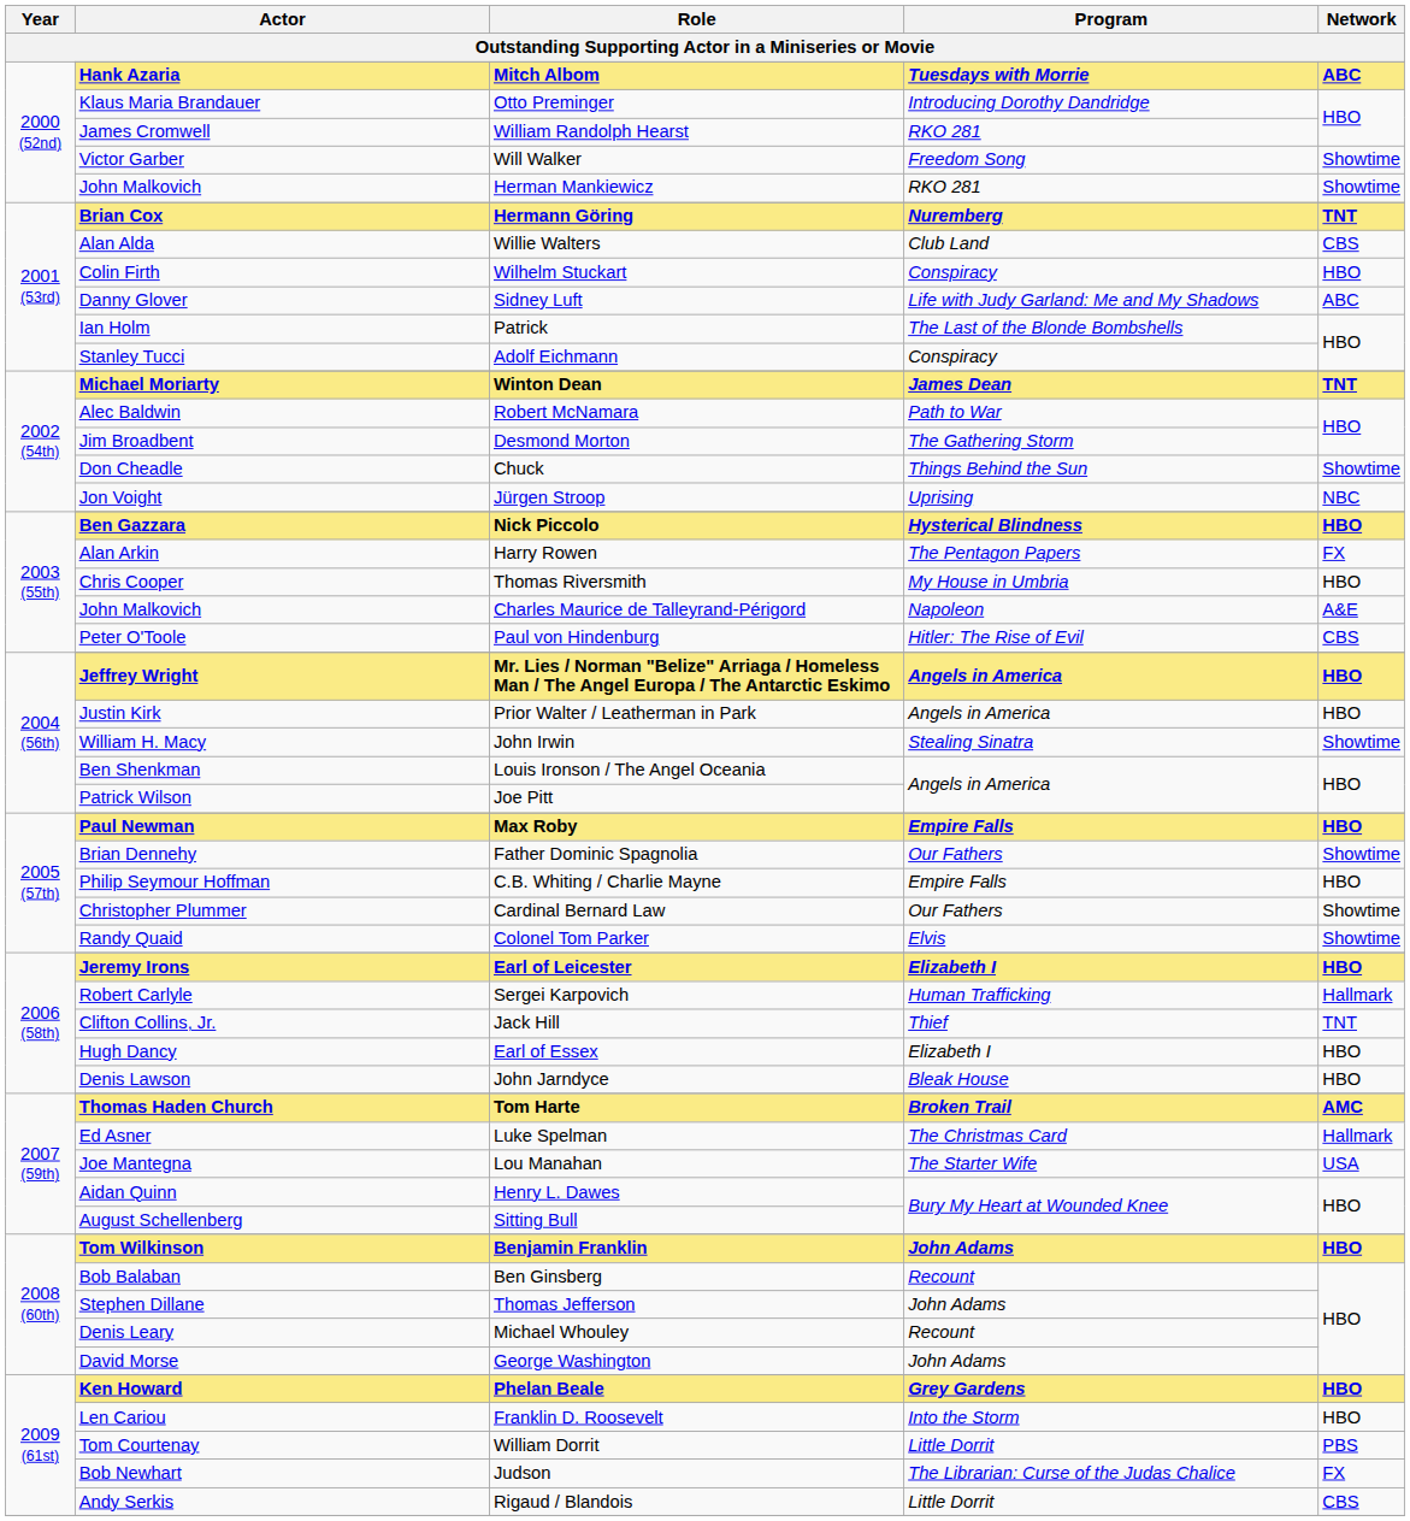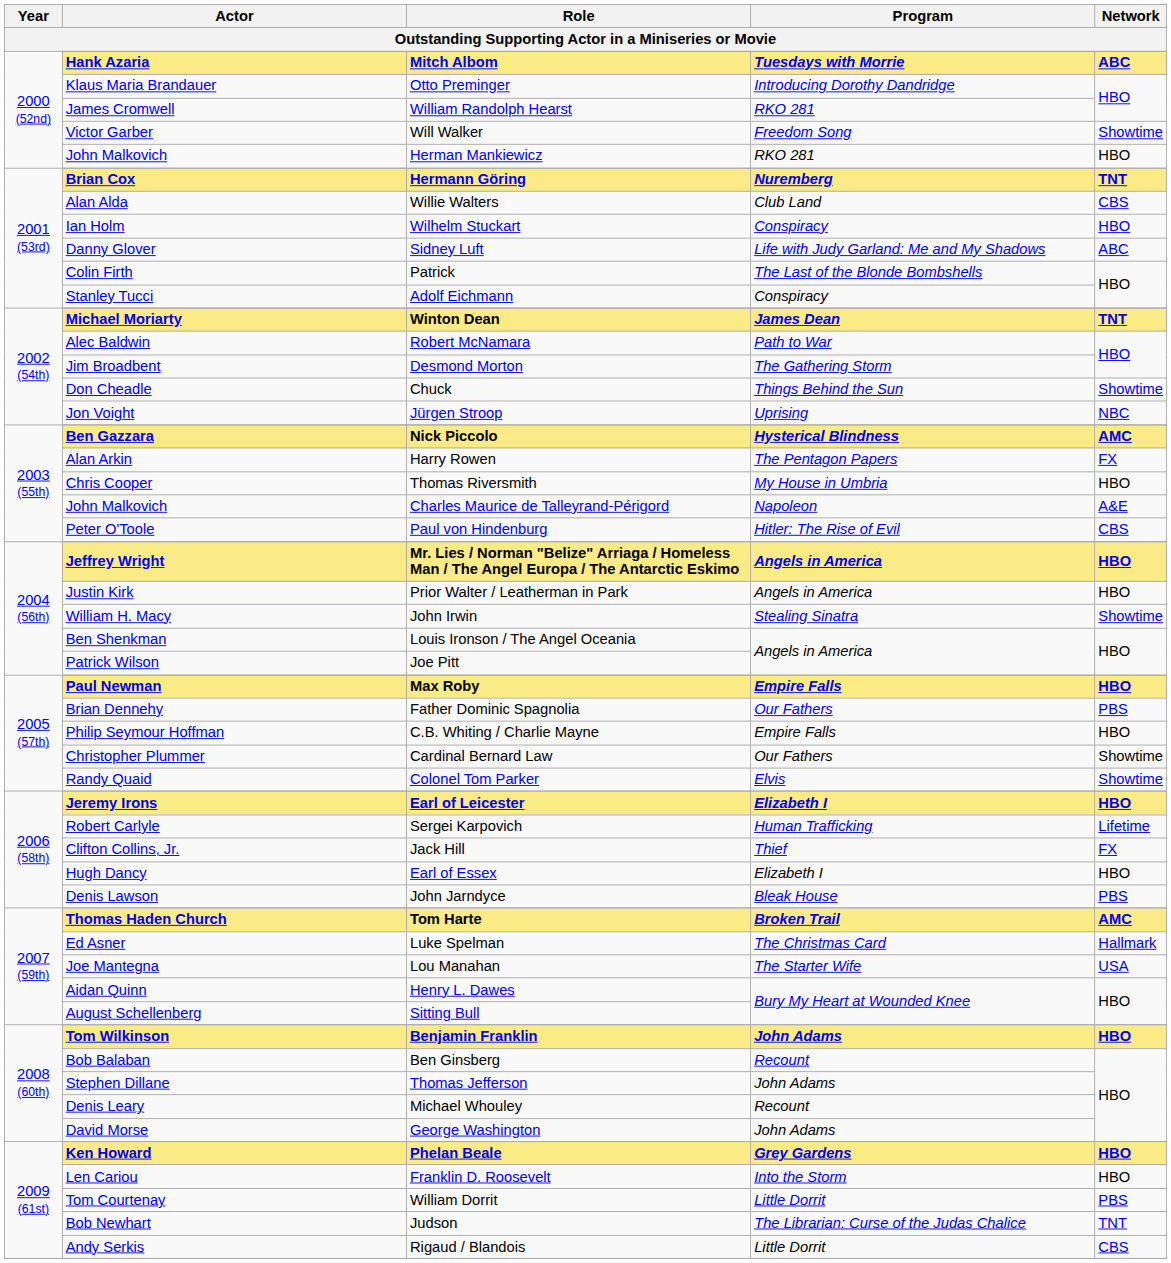Herman Mankiewicz | Network: Showtime -> HBO
Wilhelm Stuckart | Actor: Colin Firth -> Ian Holm
Patrick | Actor: Ian Holm -> Colin Firth
Nick Piccolo | Network: HBO -> AMC
Father Dominic Spagnolia | Network: Showtime -> PBS
Sergei Karpovich | Network: Hallmark -> Lifetime
Jack Hill | Network: TNT -> FX
John Jarndyce | Network: HBO -> PBS
Judson | Network: FX -> TNT
